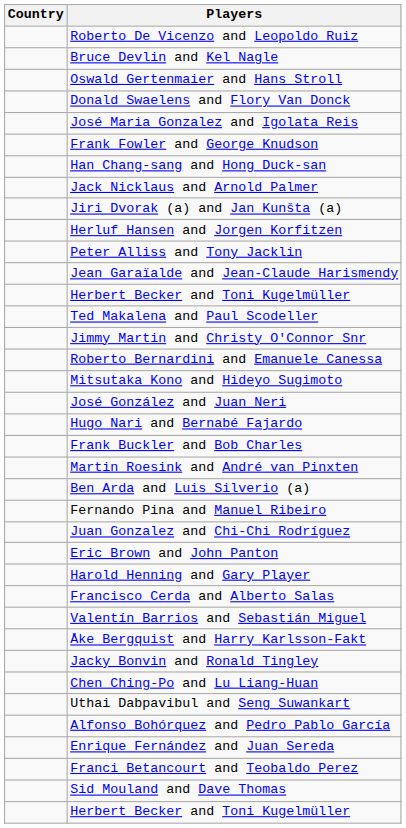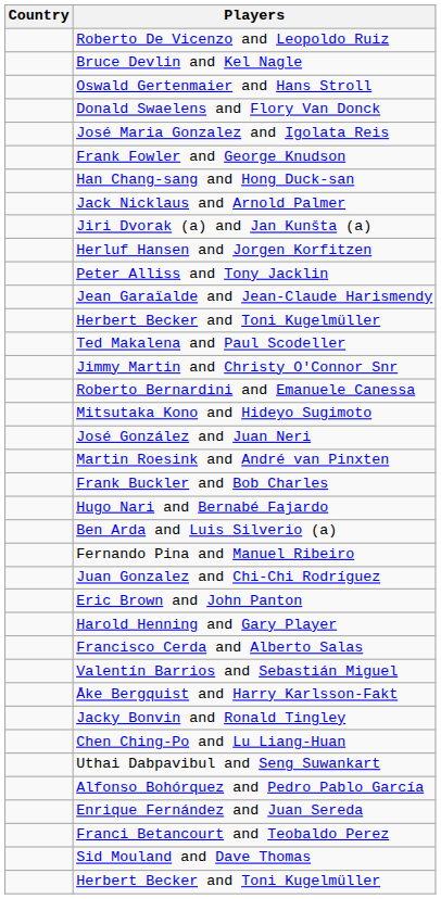row 20 | Players: Hugo Nari and Bernabé Fajardo -> Martin Roesink and André van Pinxten
row 22 | Players: Martin Roesink and André van Pinxten -> Hugo Nari and Bernabé Fajardo
